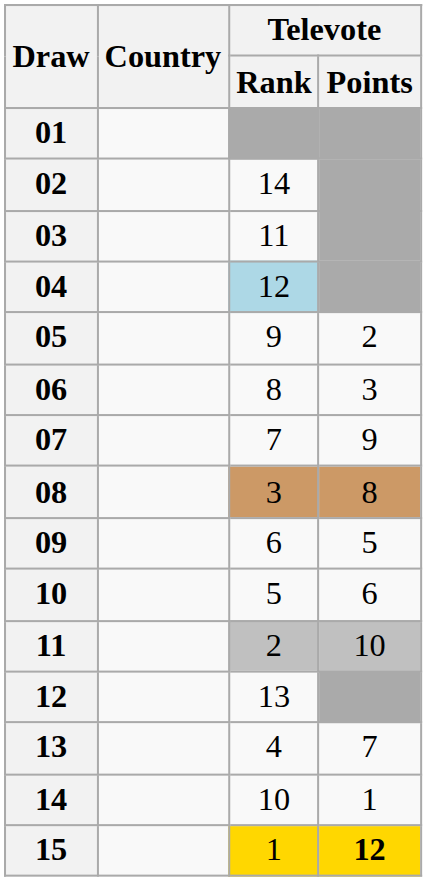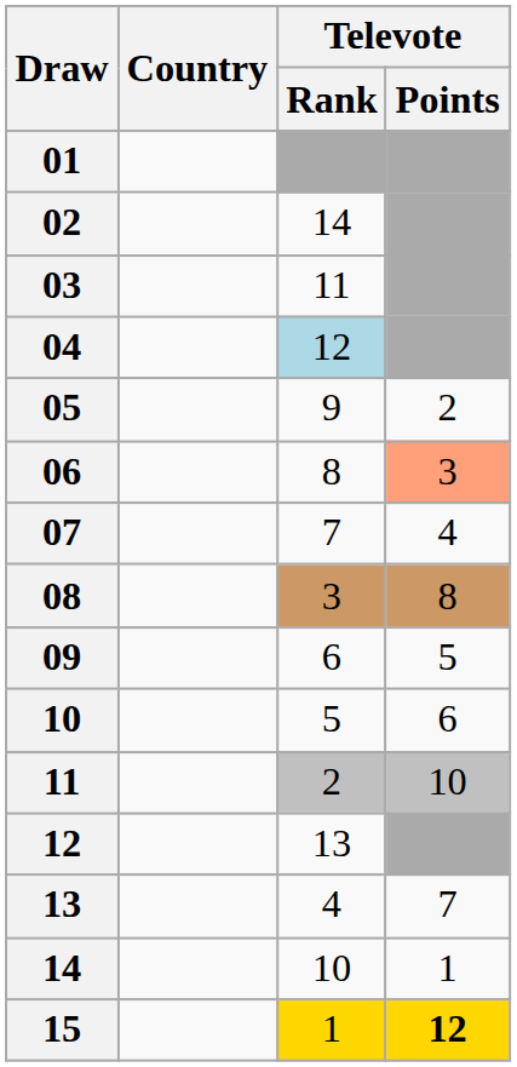06 | Televote / Points: no background -> lightsalmon background
07 | Televote / Points: 9 -> 4
